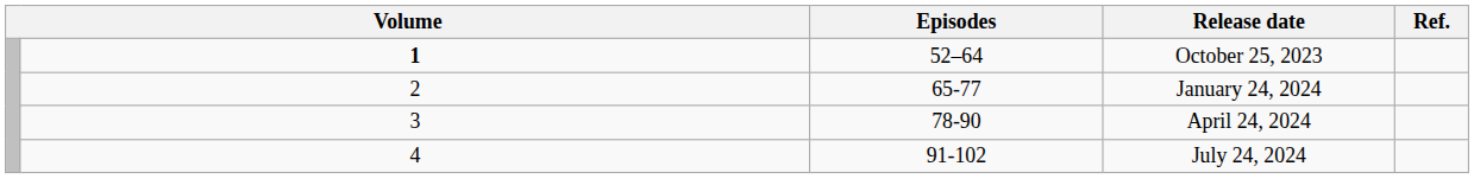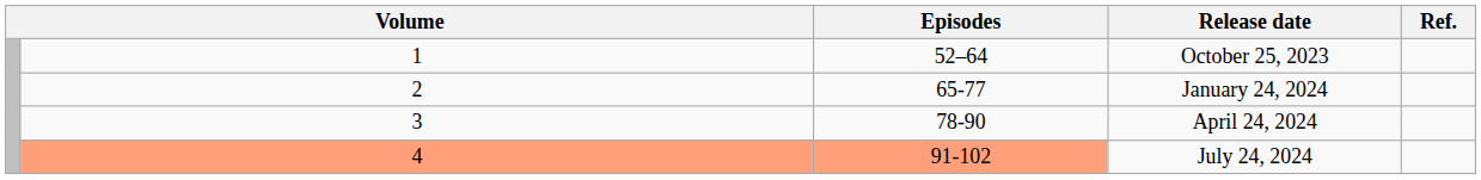October 25, 2023 | column 2: bold -> normal
July 24, 2024 | column 2: no background -> lightsalmon background
July 24, 2024 | Episodes: no background -> lightsalmon background
